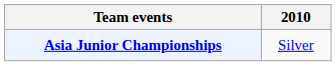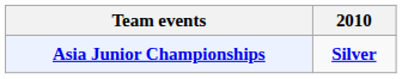Asia Junior Championships | 2010: normal -> bold
